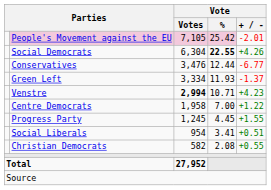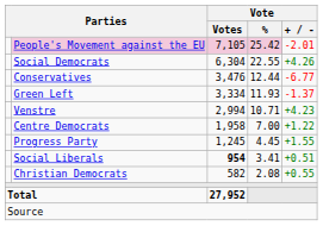Social Democrats | Vote / %: bold -> normal
Venstre | Vote / Votes: bold -> normal
Social Liberals | Vote / Votes: normal -> bold
